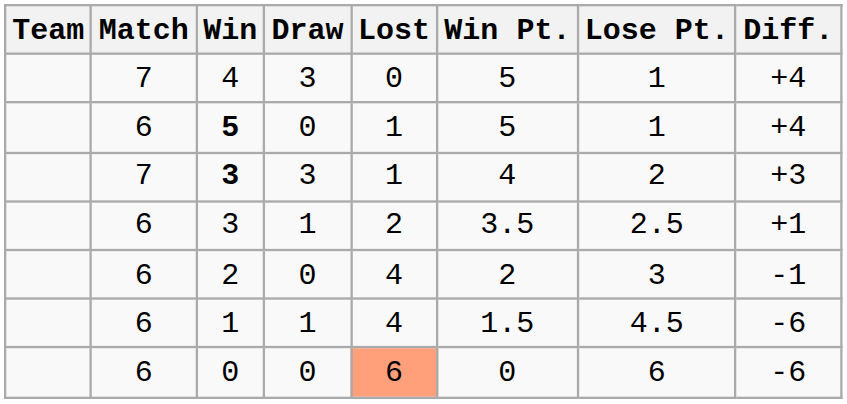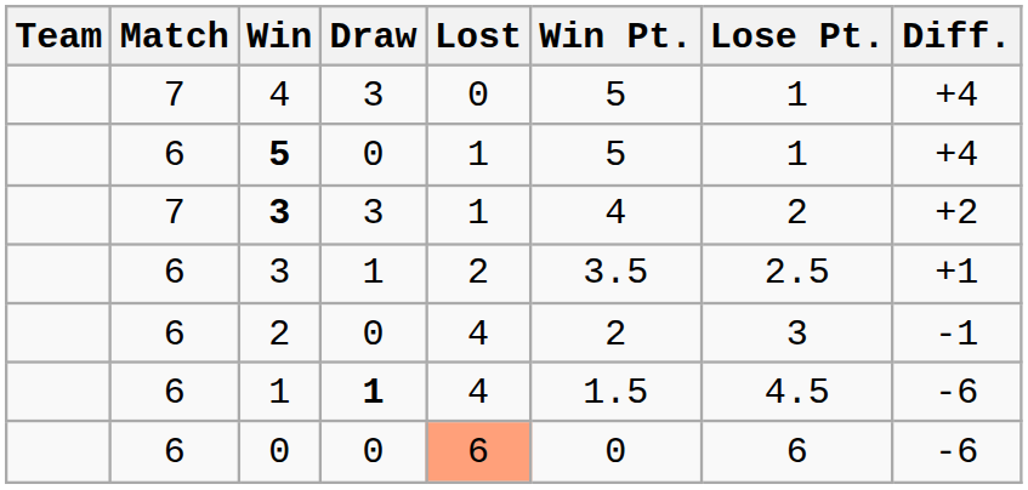row 4 | Diff.: +3 -> +2
row 7 | Draw: normal -> bold
